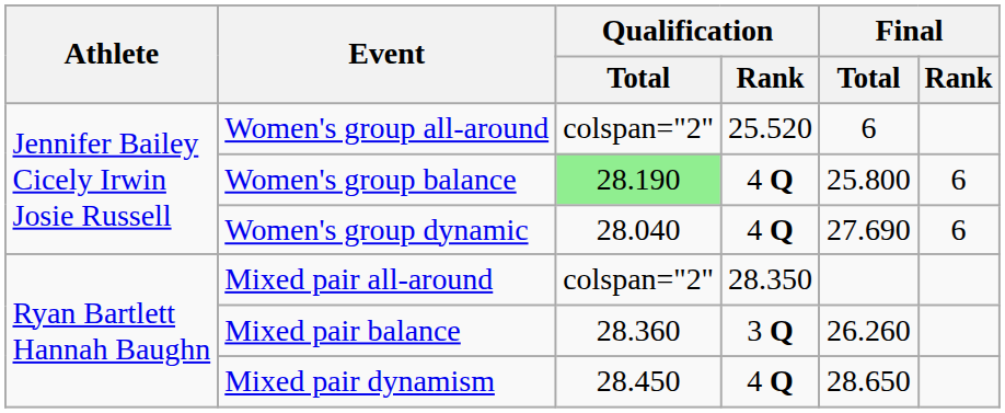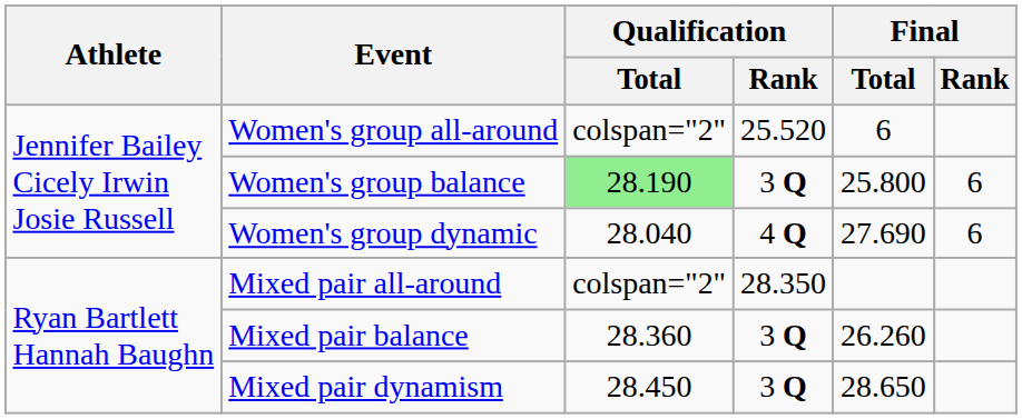Women's group balance | Qualification / Rank: 4 Q -> 3 Q
Mixed pair dynamism | Qualification / Rank: 4 Q -> 3 Q
